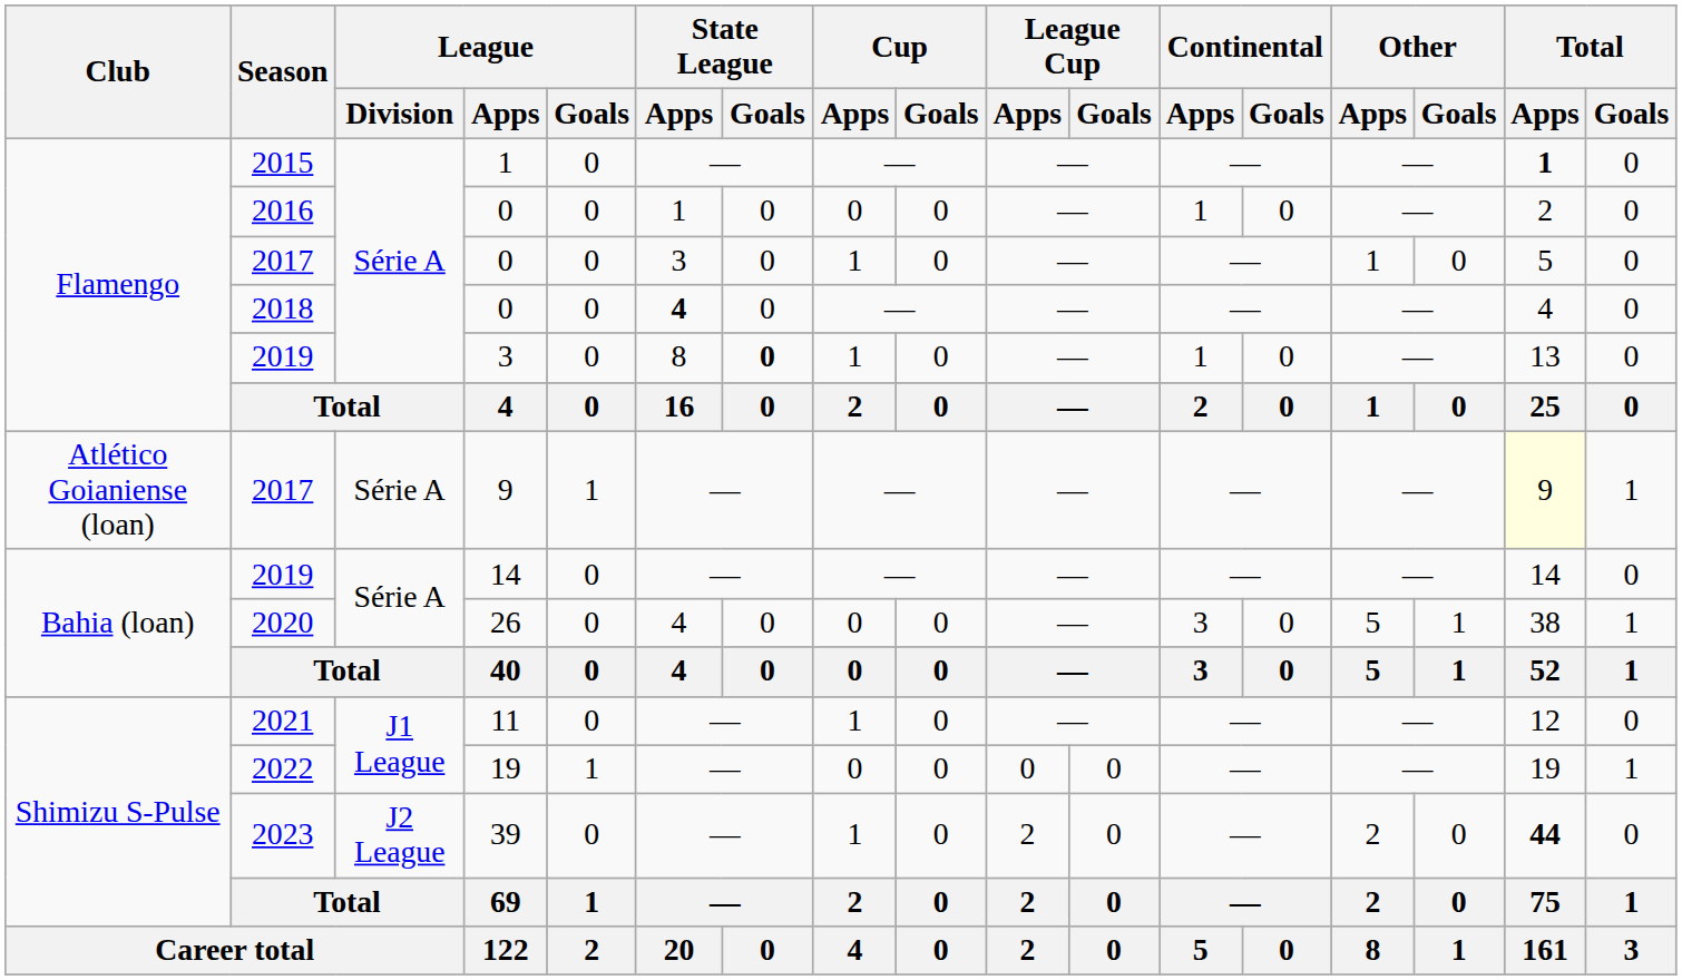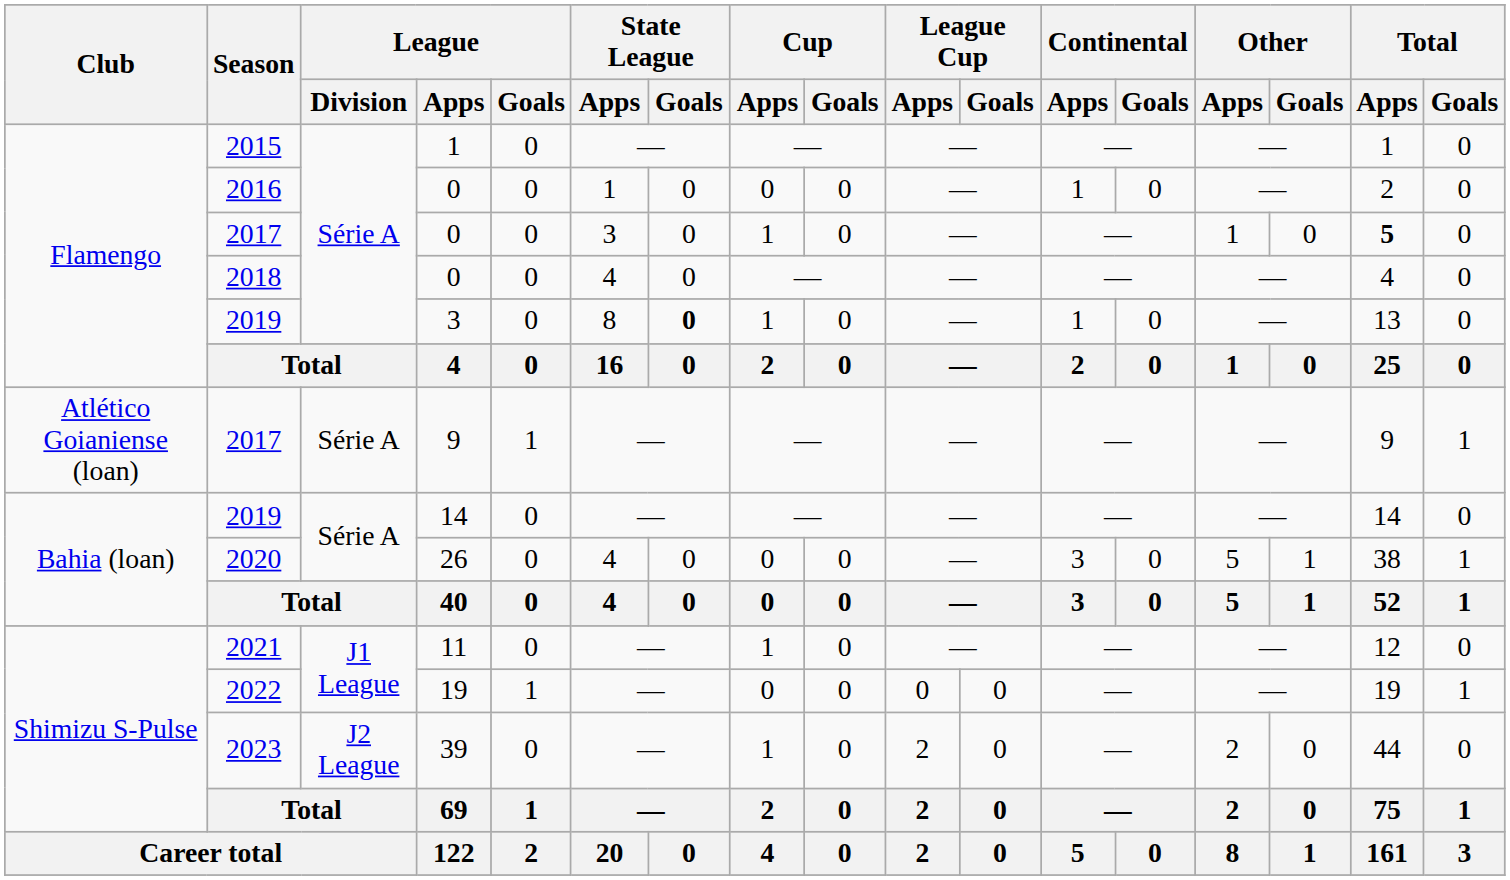2015 | Total / Apps: bold -> normal
2017 / 0 | Total / Apps: normal -> bold
2018 | State League / Apps: bold -> normal
2017 / 9 | Total / Apps: lightyellow background -> no background
2023 | Total / Apps: bold -> normal
